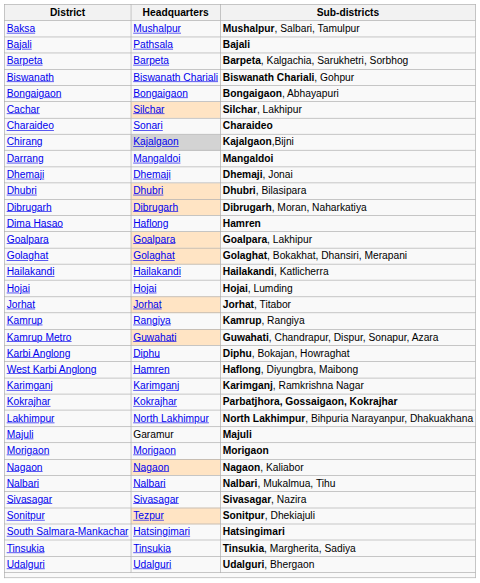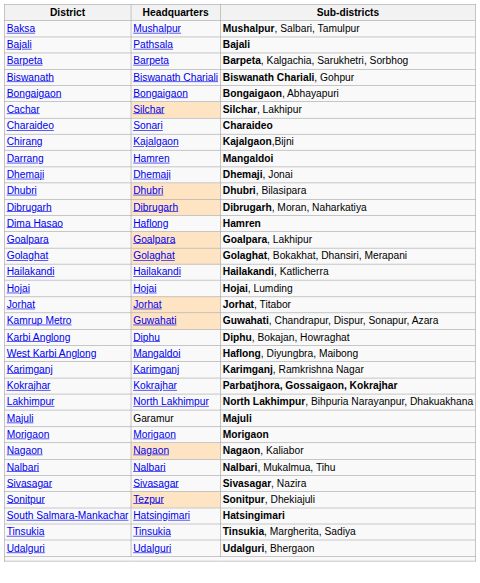Chirang | Headquarters: lightgrey background -> no background
Darrang | Headquarters: Mangaldoi -> Hamren
- row: Kamrup | Rangiya | Kamrup, Rangiya
West Karbi Anglong | Headquarters: Hamren -> Mangaldoi
